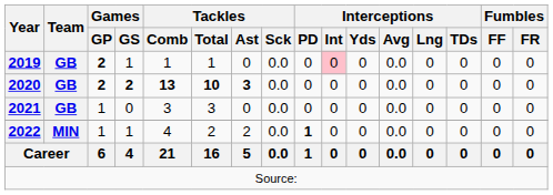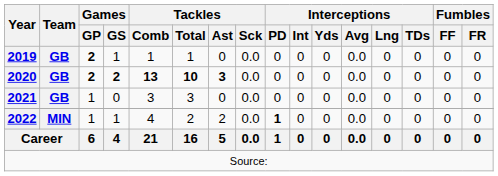2019 | Interceptions / Int: pink background -> no background
